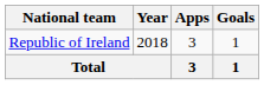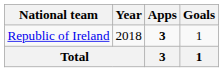Republic of Ireland | Apps: normal -> bold
